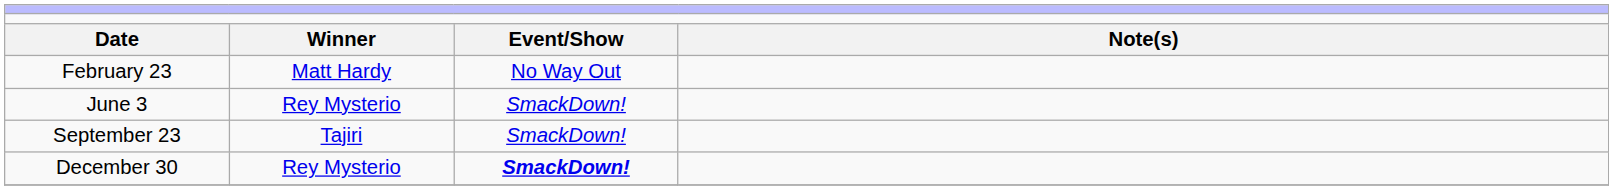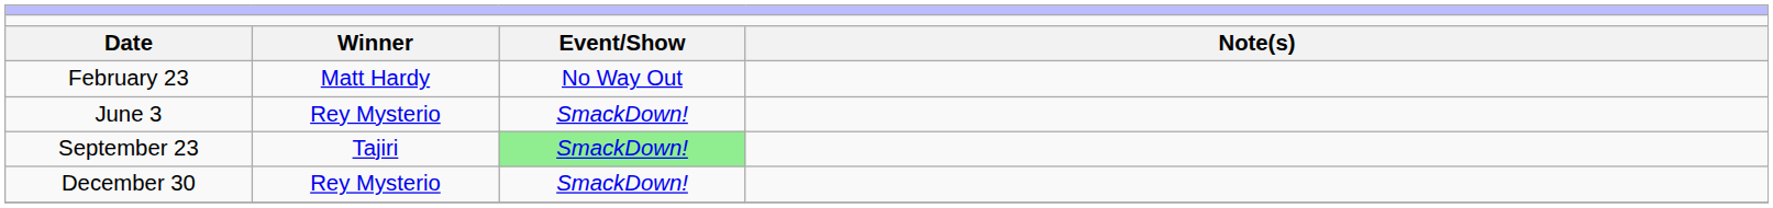September 23 | column 3: no background -> lightgreen background
December 30 | column 3: bold -> normal
